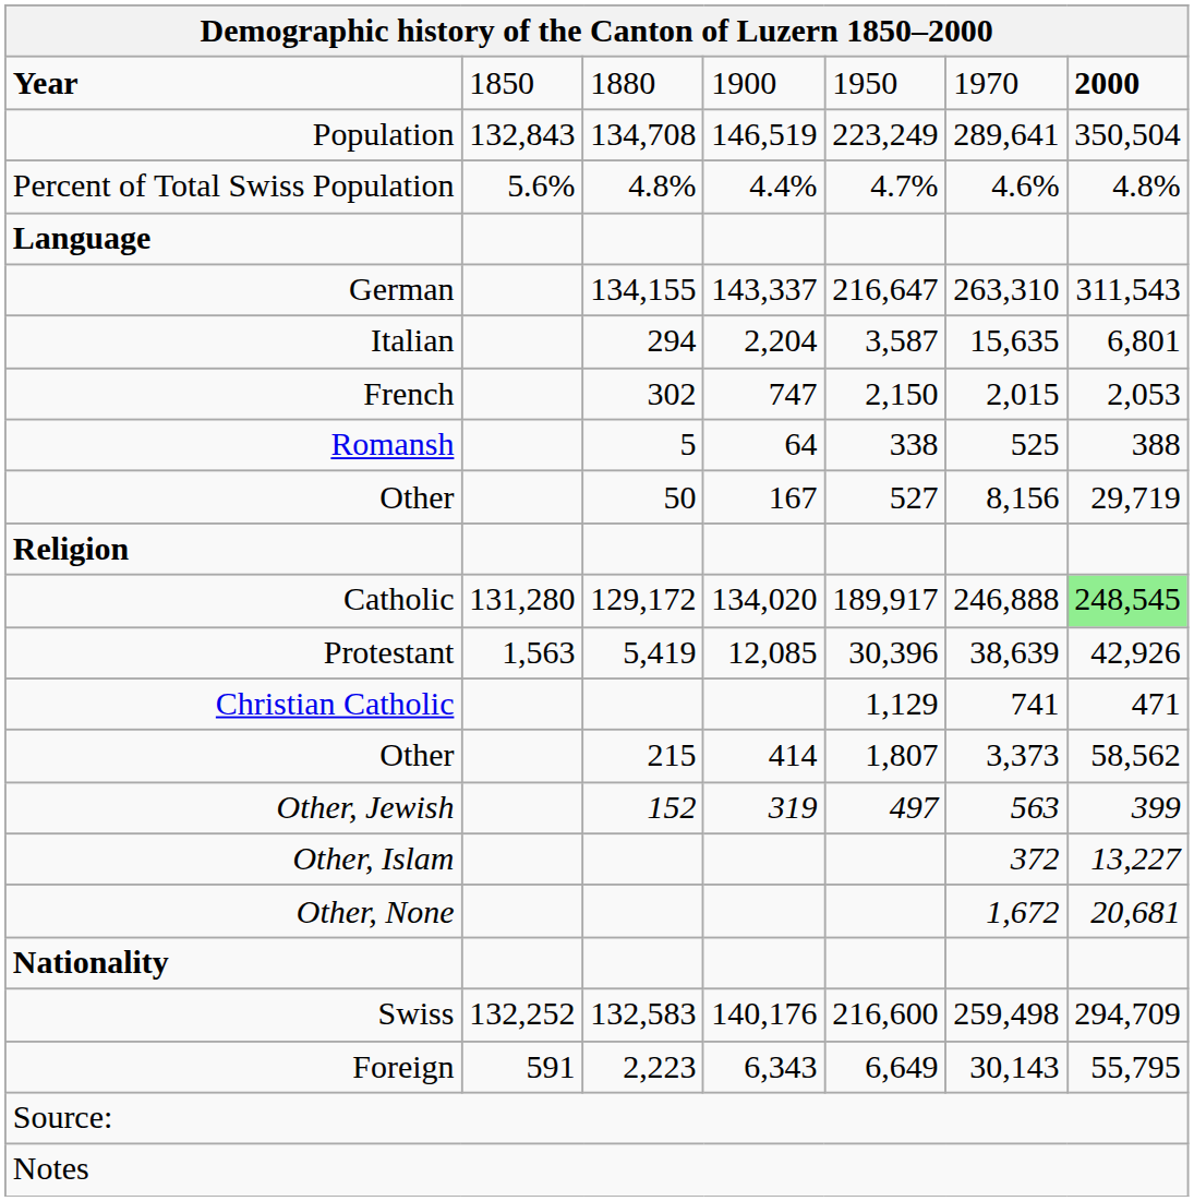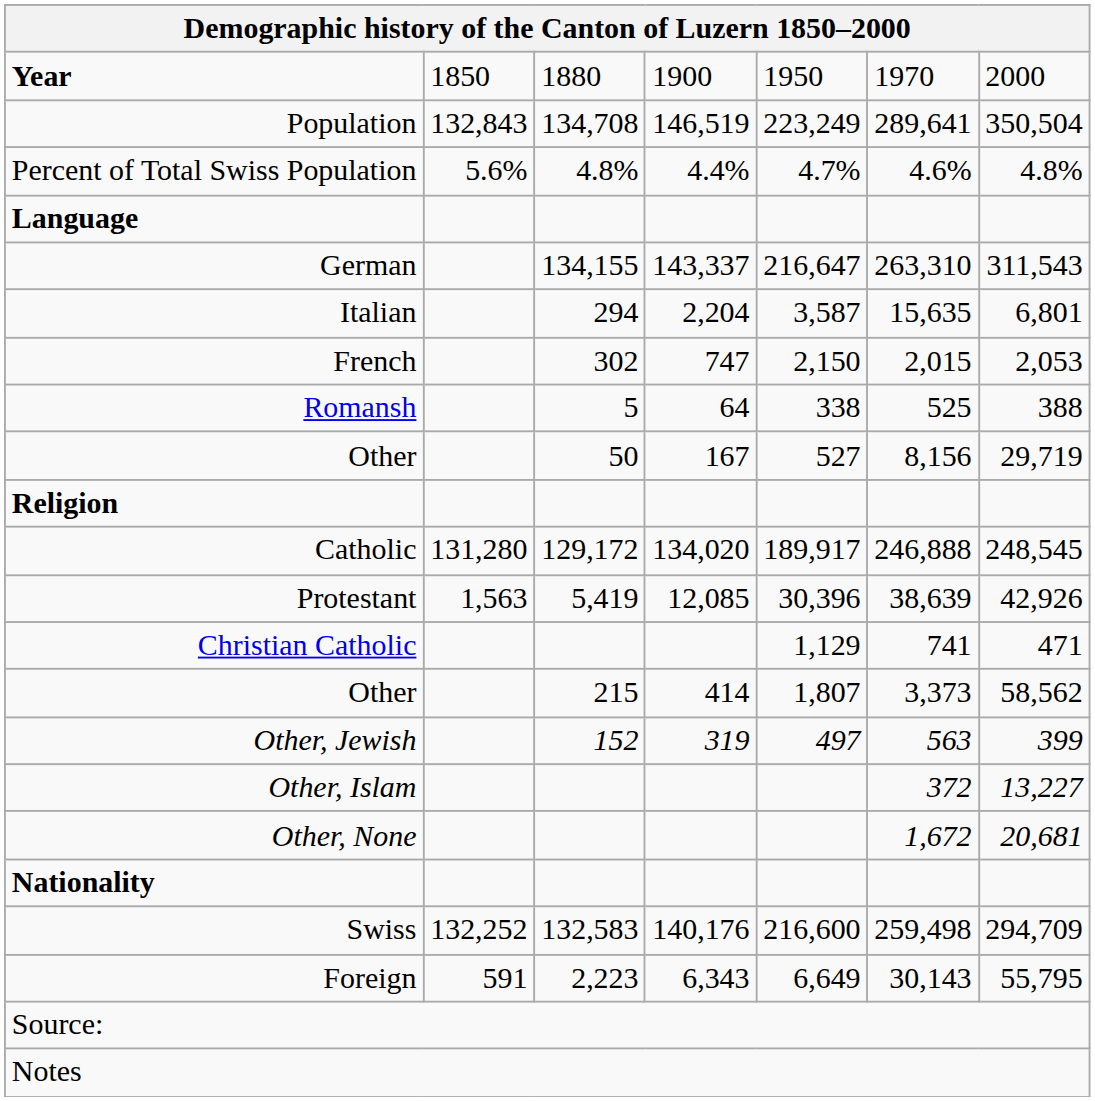Year | column 7: bold -> normal
Catholic | column 7: lightgreen background -> no background
